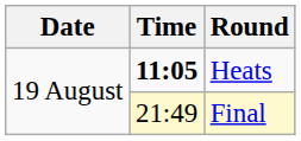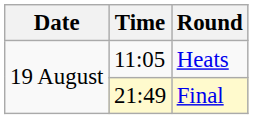Heats | Time: bold -> normal
